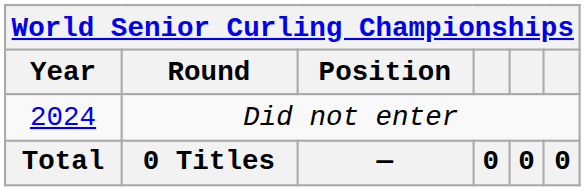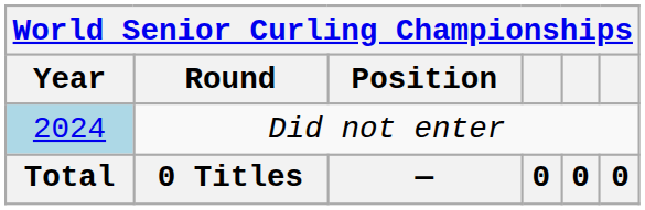Did not enter | Year: no background -> lightblue background
